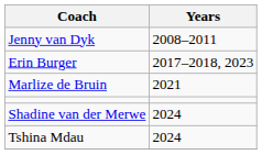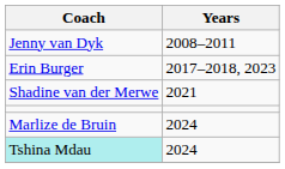row 4 | Coach: Marlize de Bruin -> Shadine van der Merwe
row 6 | Coach: Shadine van der Merwe -> Marlize de Bruin
row 7 | Coach: no background -> paleturquoise background
